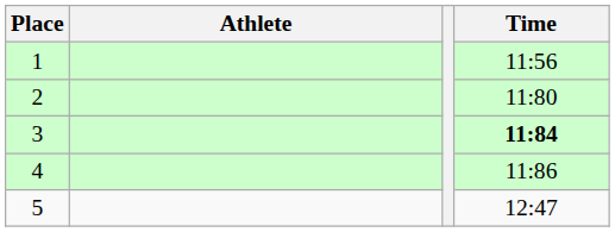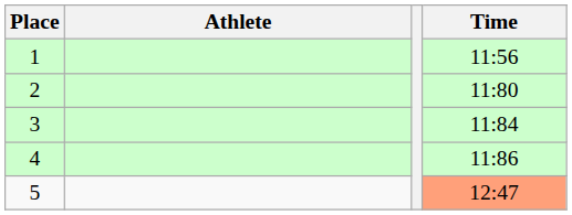3 | Time: bold -> normal
5 | Time: no background -> lightsalmon background
